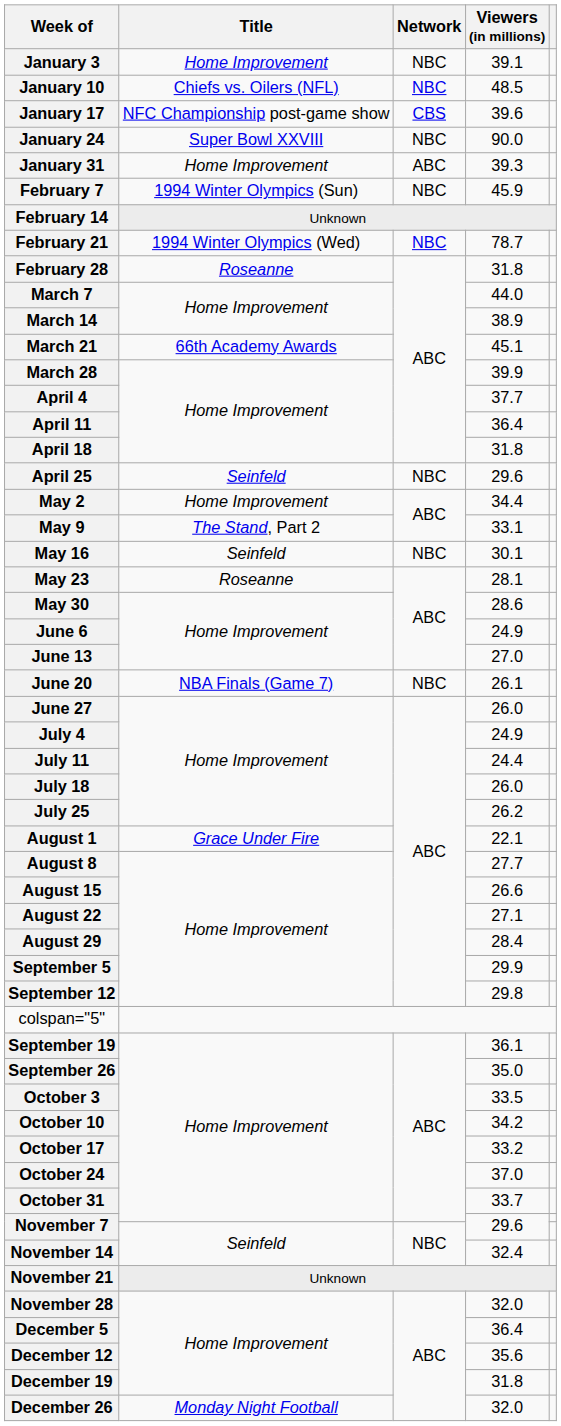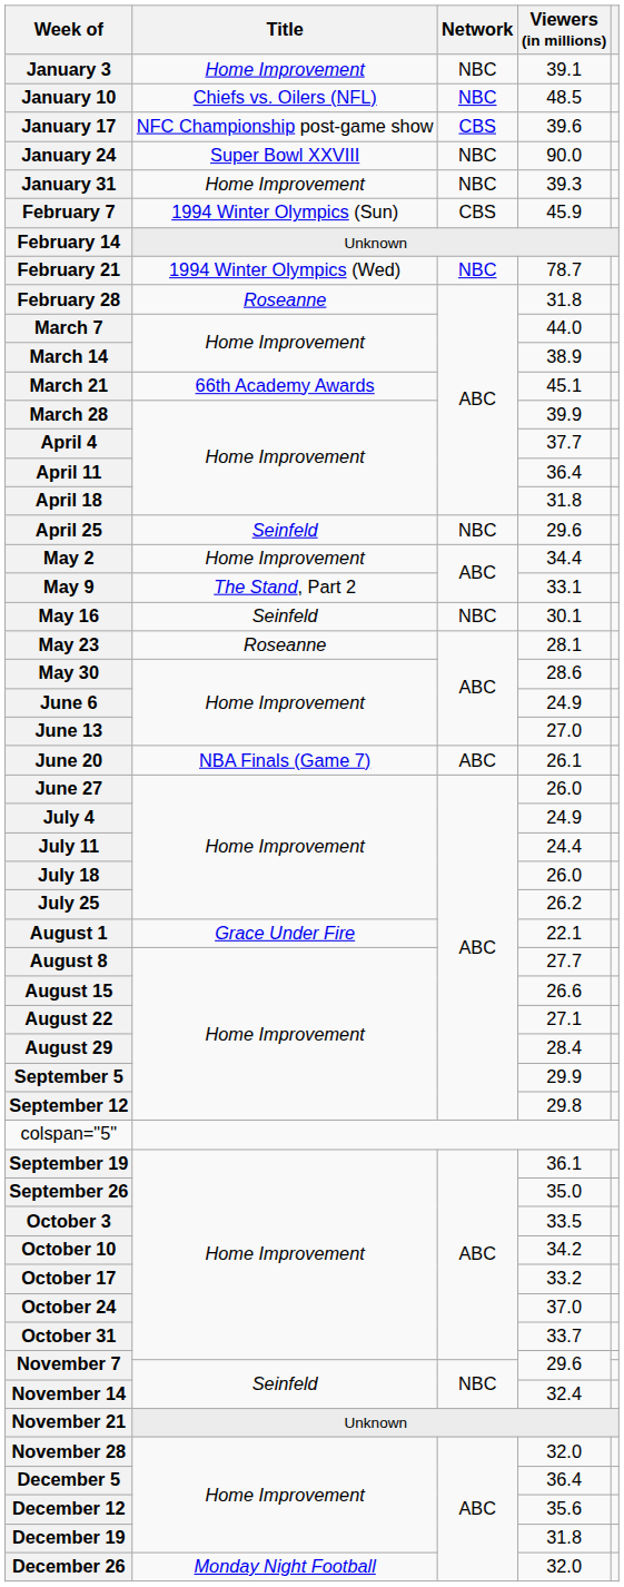January 31 | Network: ABC -> NBC
February 7 | Network: NBC -> CBS
June 20 | Network: NBC -> ABC
